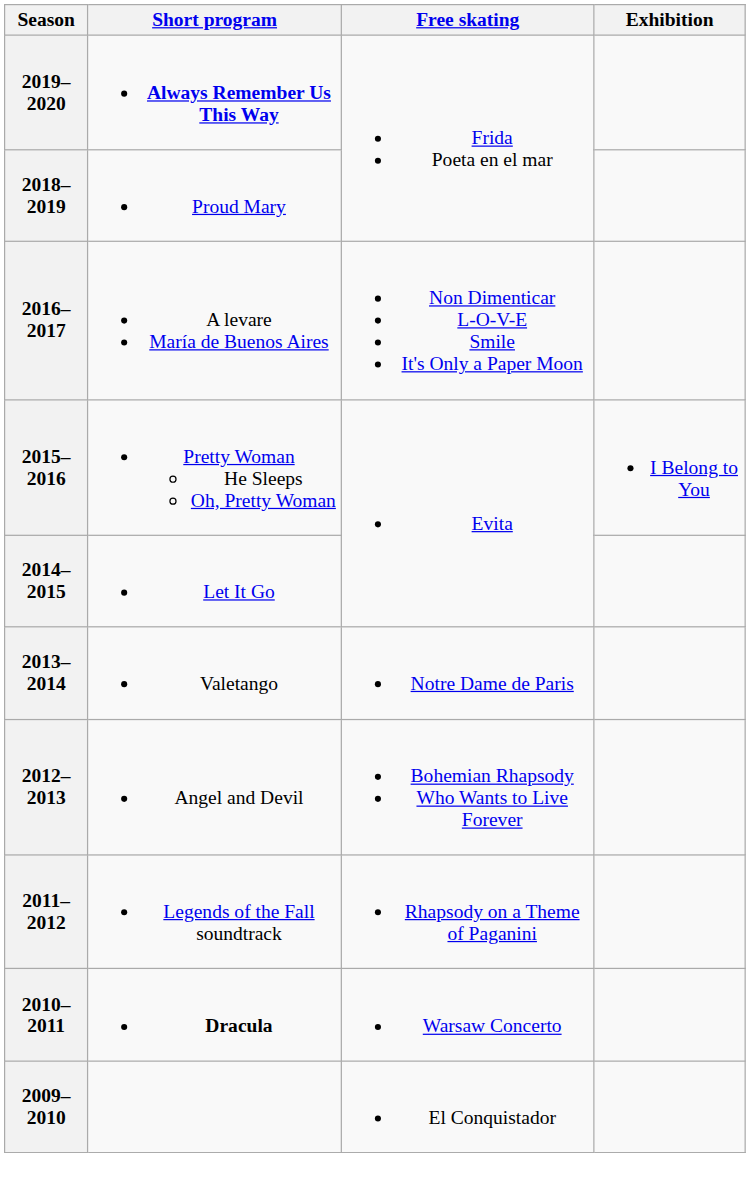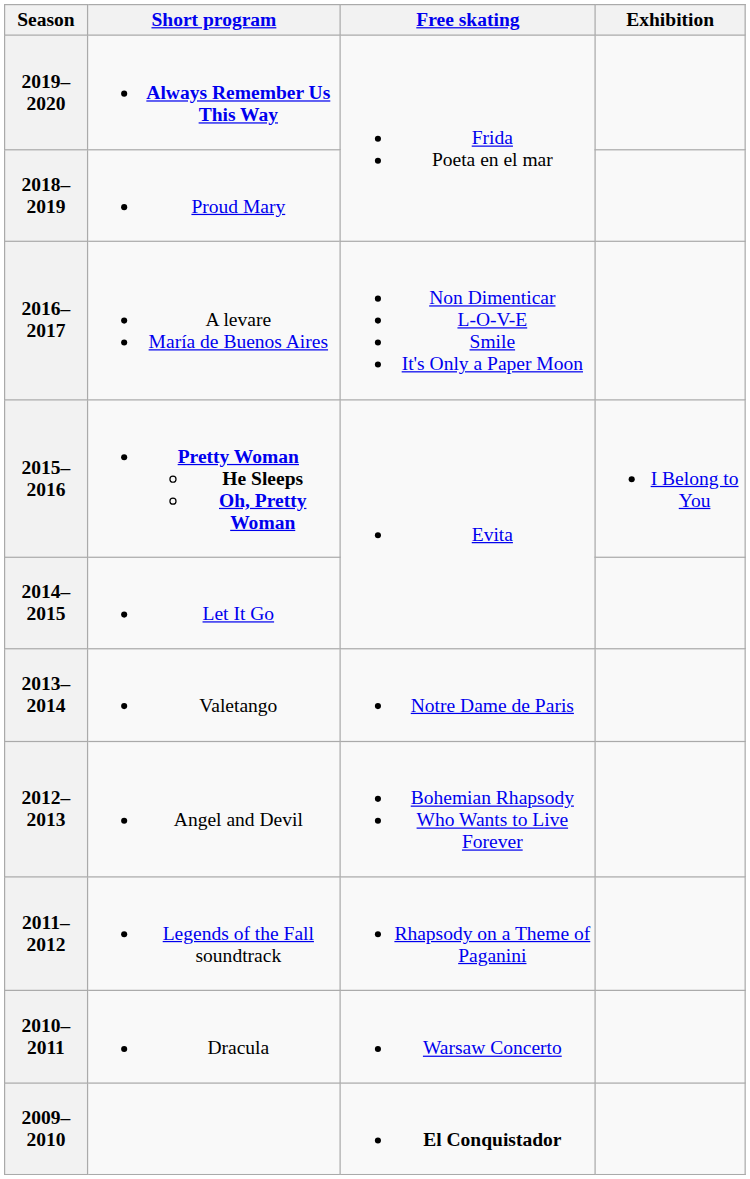2015–2016 | Short program: normal -> bold
2010–2011 | Short program: bold -> normal
2009–2010 | Free skating: normal -> bold
